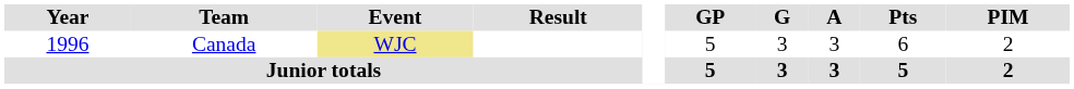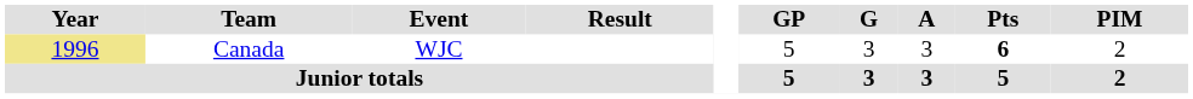Canada | Year: no background -> khaki background
Canada | Event: khaki background -> no background
Canada | Pts: normal -> bold
